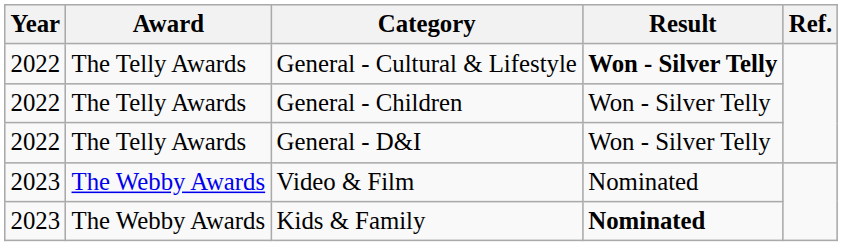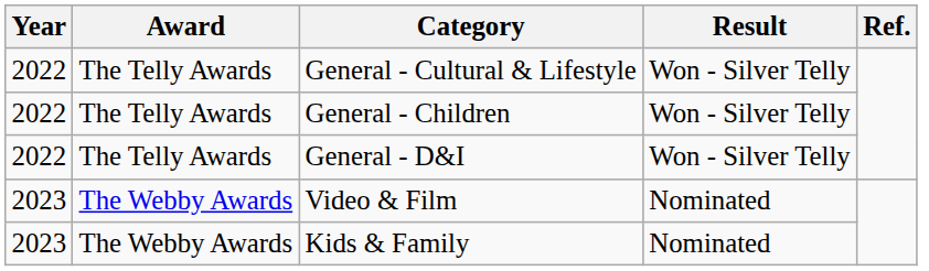General - Cultural & Lifestyle | Result: bold -> normal
Kids & Family | Result: bold -> normal
